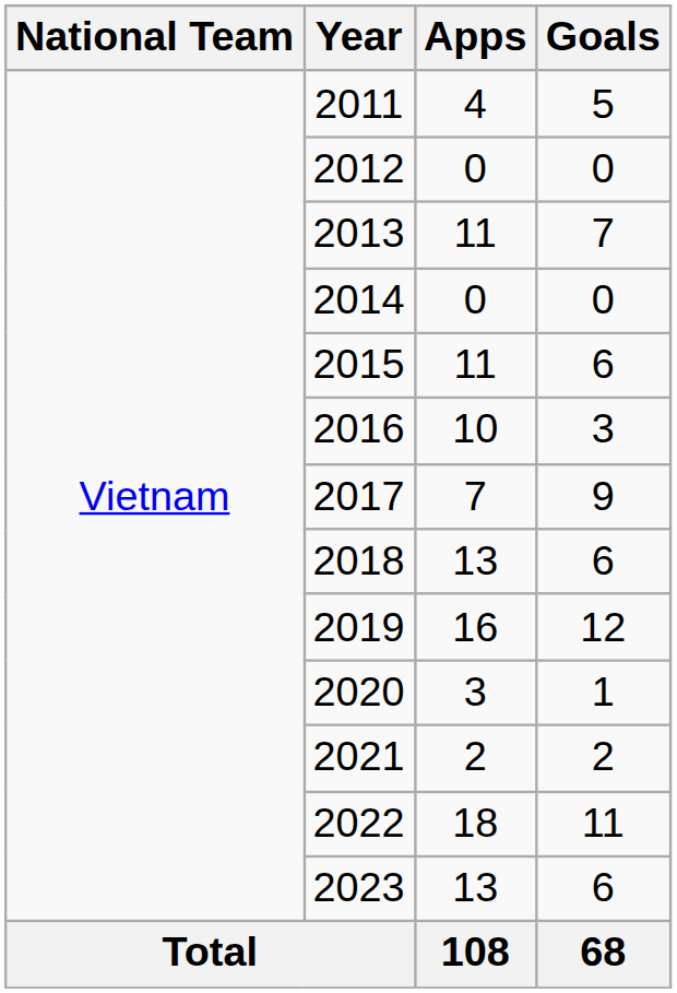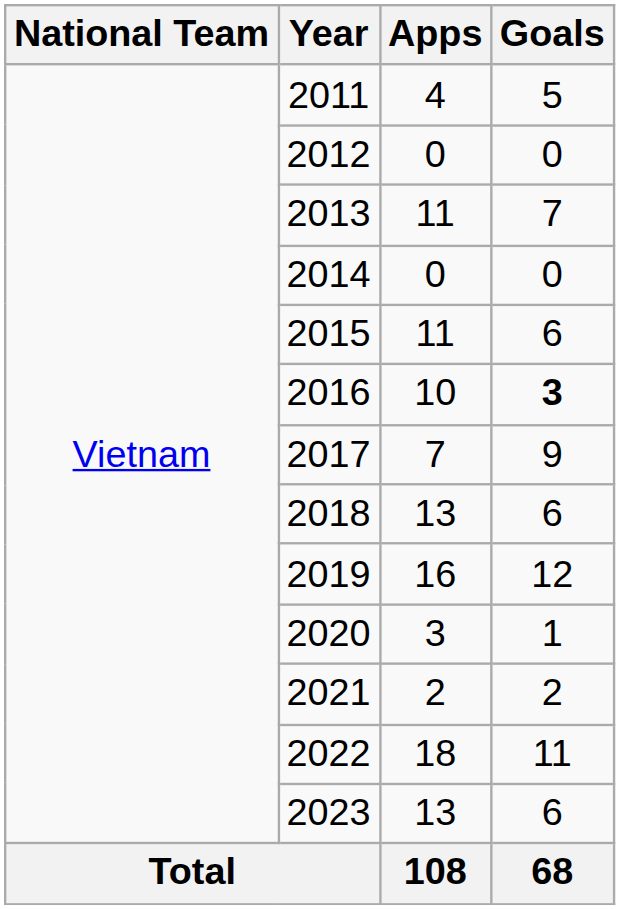2016 | Goals: normal -> bold
